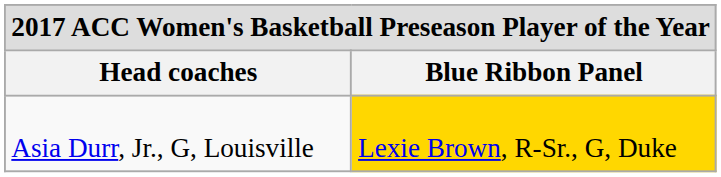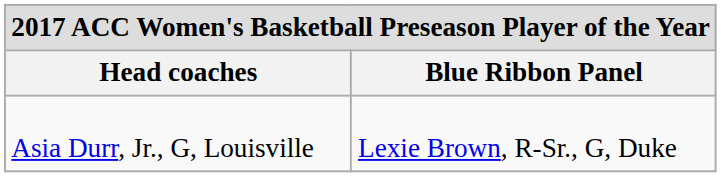Asia Durr, Jr., G, Louisville | Blue Ribbon Panel: gold background -> no background
